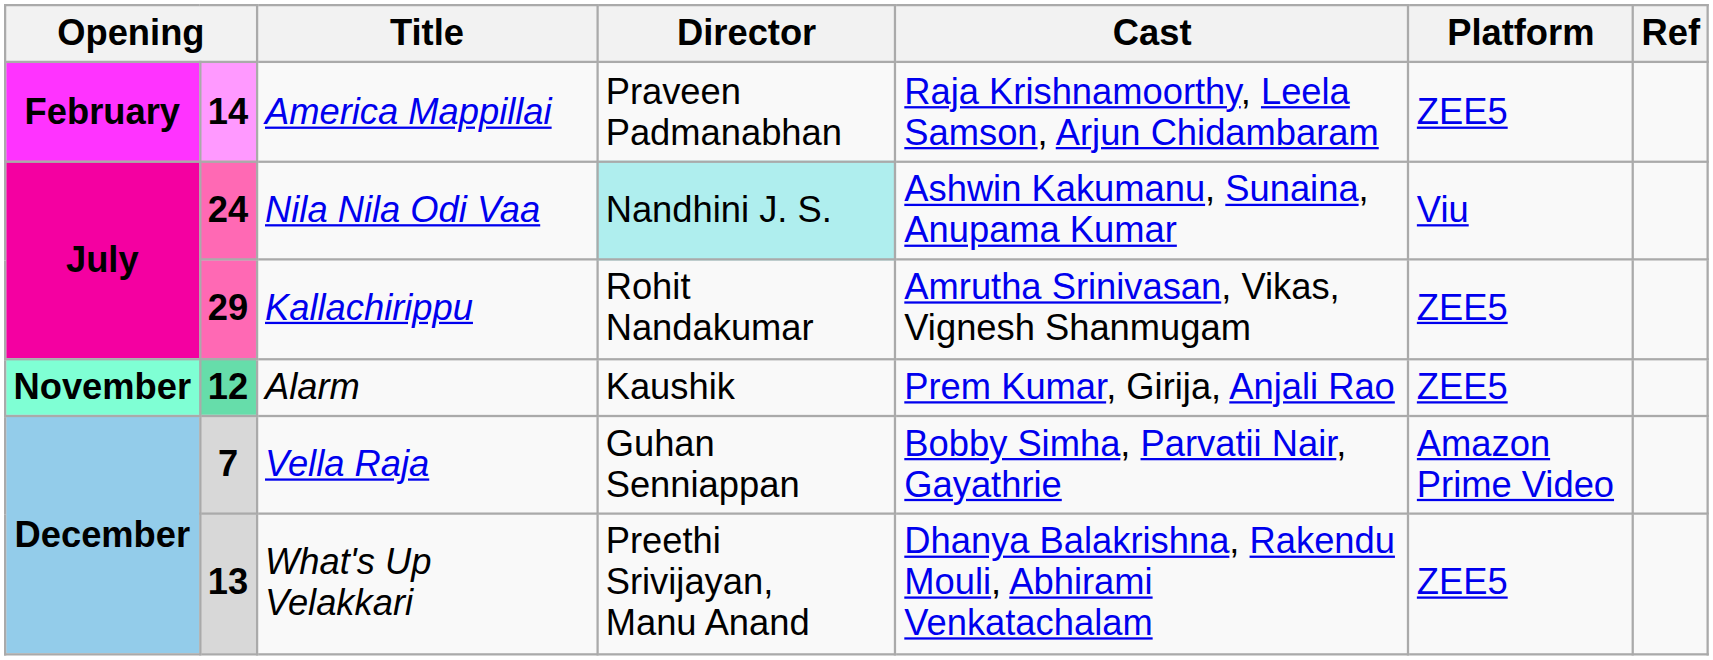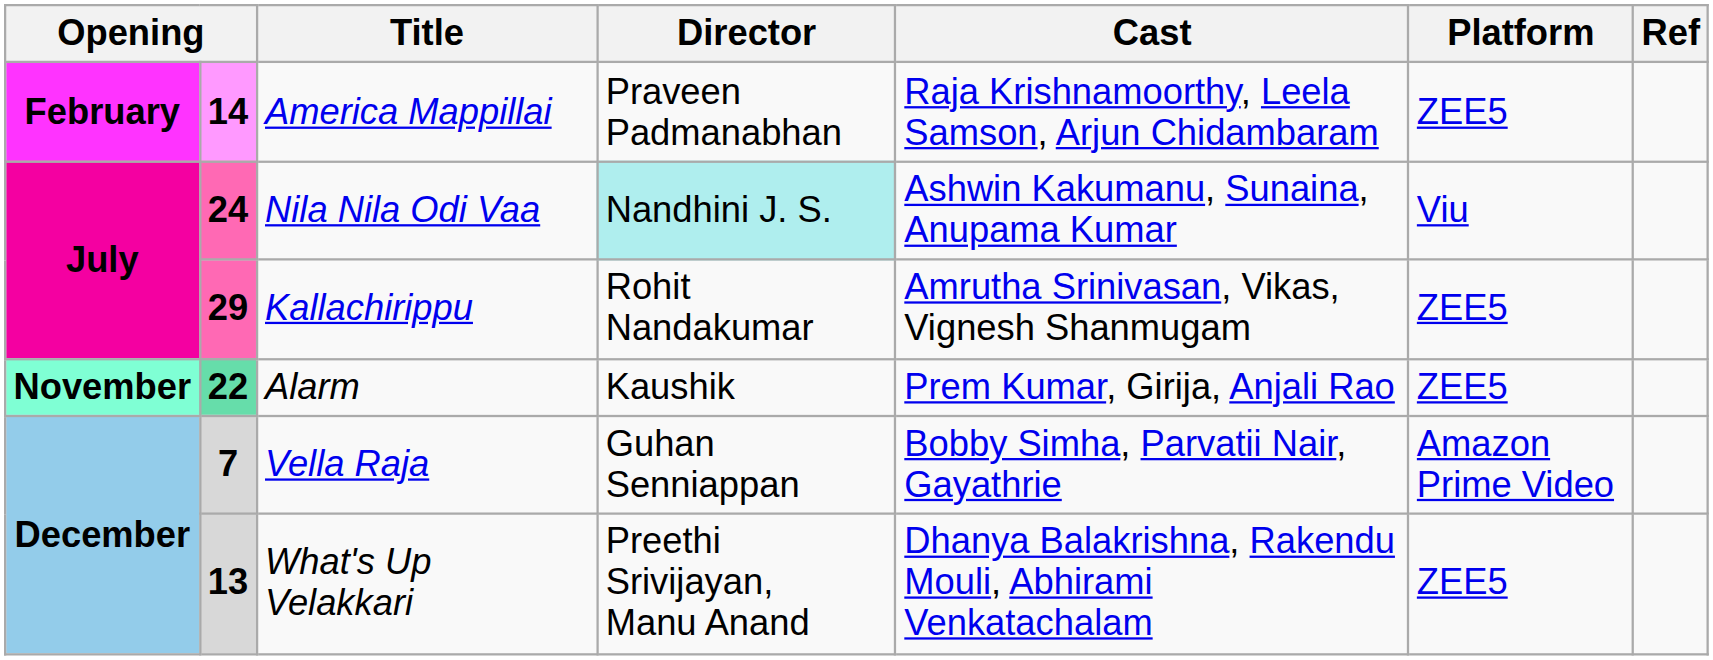Alarm | column 2: 12 -> 22
